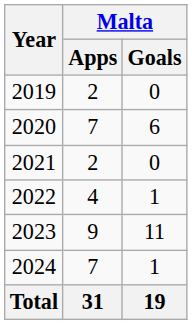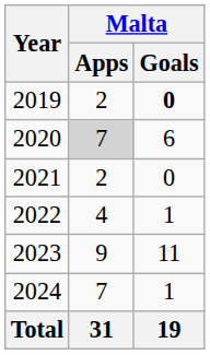2019 | Malta / Goals: normal -> bold
2020 | Malta / Apps: no background -> lightgrey background
